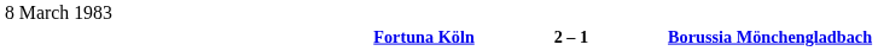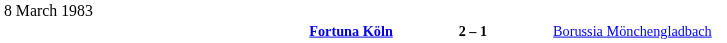Fortuna Köln | column 3: bold -> normal
